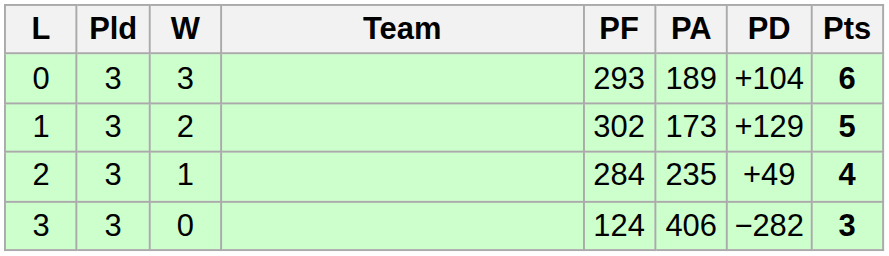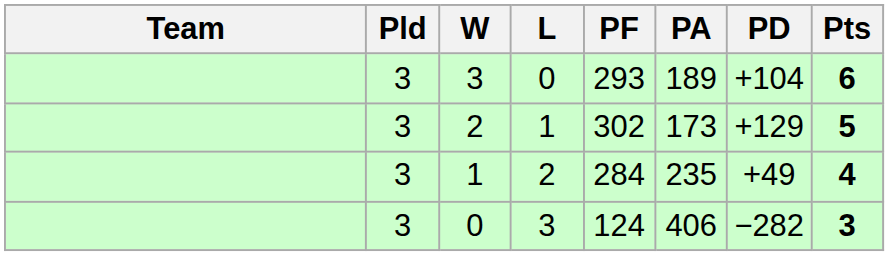columns swapped: Team <-> L
